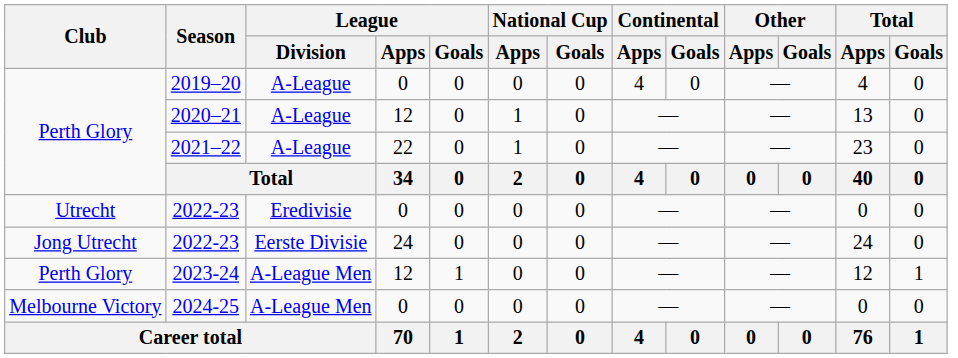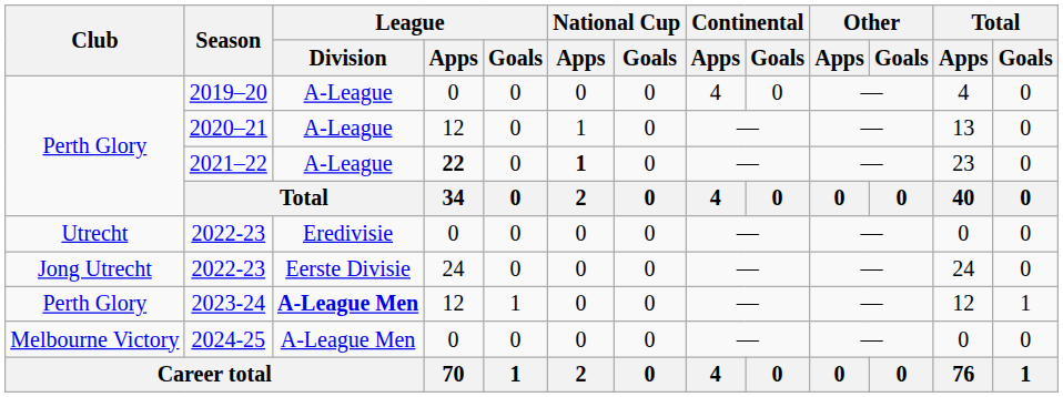2021–22 | League / Apps: normal -> bold
2021–22 | National Cup / Apps: normal -> bold
2023-24 | League / Division: normal -> bold
